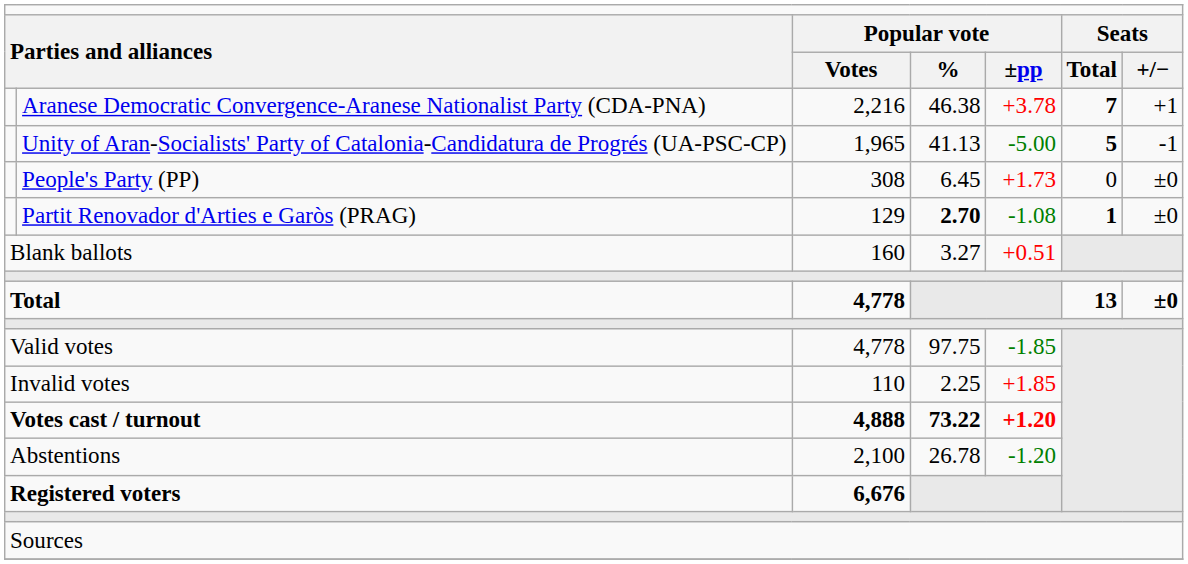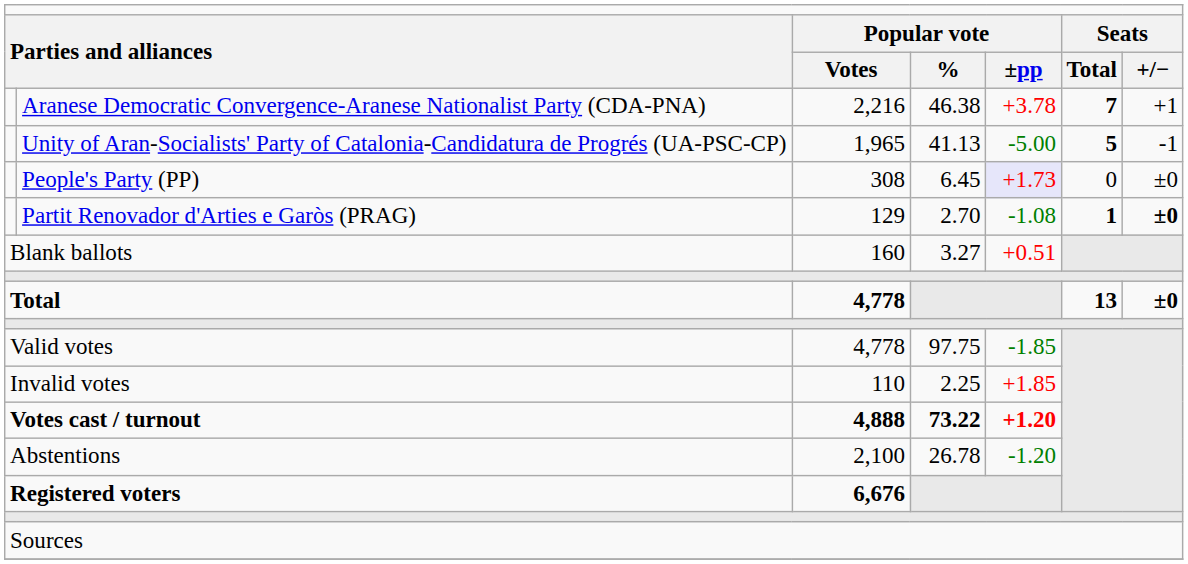People's Party (PP) | column 5: no background -> lavender background
Partit Renovador d'Arties e Garòs (PRAG) | column 4: bold -> normal
Partit Renovador d'Arties e Garòs (PRAG) | column 7: normal -> bold
